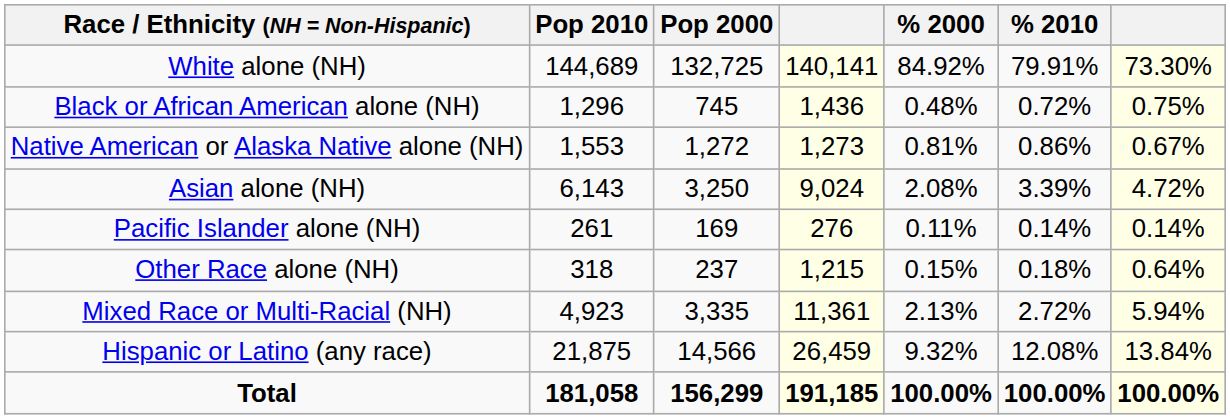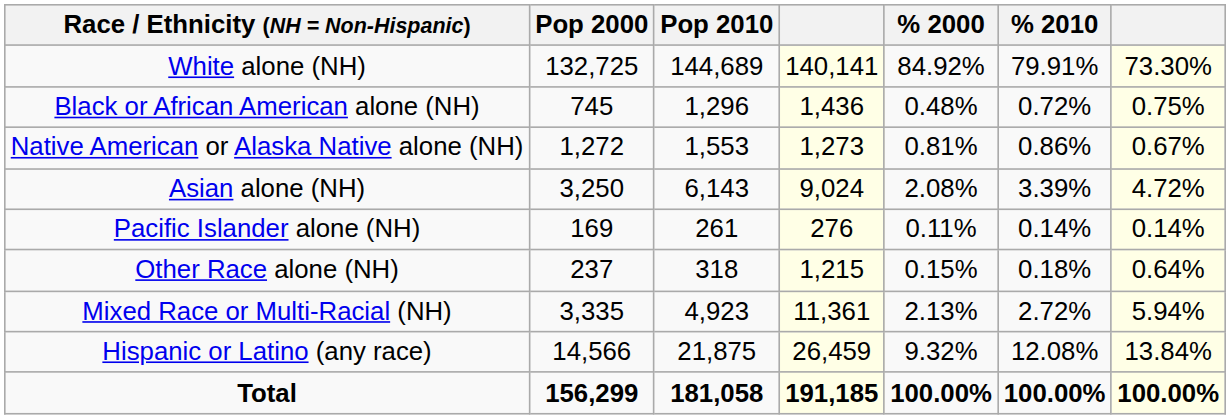columns swapped: Pop 2000 <-> Pop 2010
